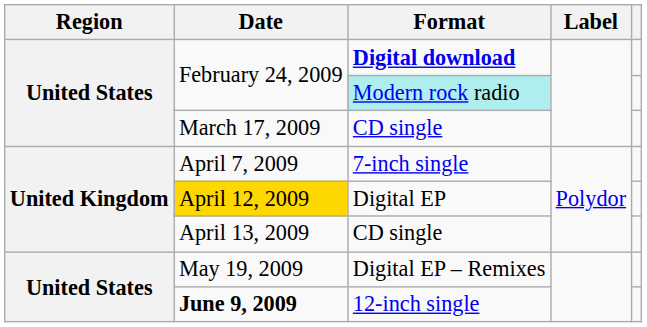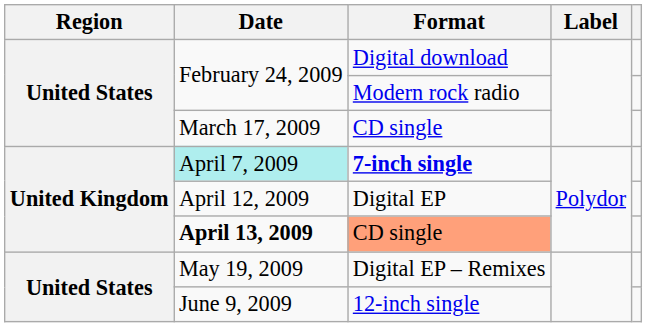February 24, 2009 / Digital download | Format: bold -> normal
February 24, 2009 / Modern rock radio | Format: paleturquoise background -> no background
April 7, 2009 | Date: no background -> paleturquoise background
April 7, 2009 | Format: normal -> bold
April 12, 2009 | Date: gold background -> no background
April 13, 2009 | Date: normal -> bold
April 13, 2009 | Format: no background -> lightsalmon background
June 9, 2009 | Date: bold -> normal
